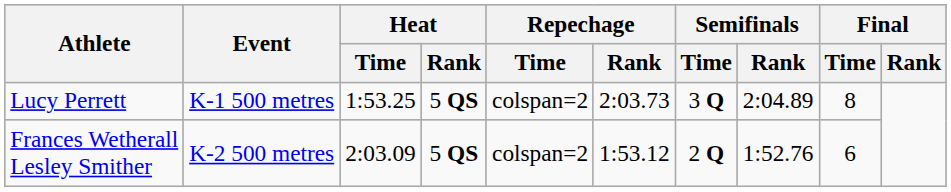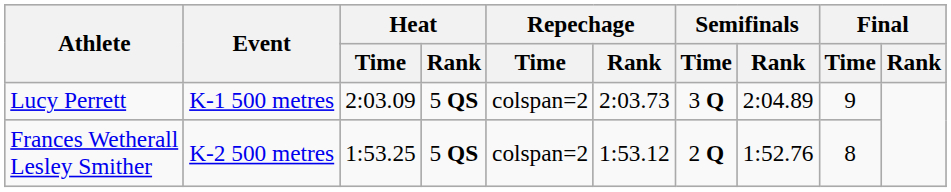Lucy Perrett | Heat / Time: 1:53.25 -> 2:03.09
Lucy Perrett | Final / Time: 8 -> 9
Frances Wetherall Lesley Smither | Heat / Time: 2:03.09 -> 1:53.25
Frances Wetherall Lesley Smither | Final / Time: 6 -> 8
